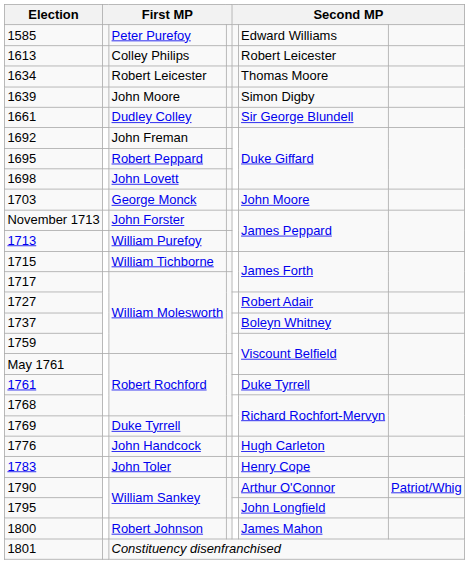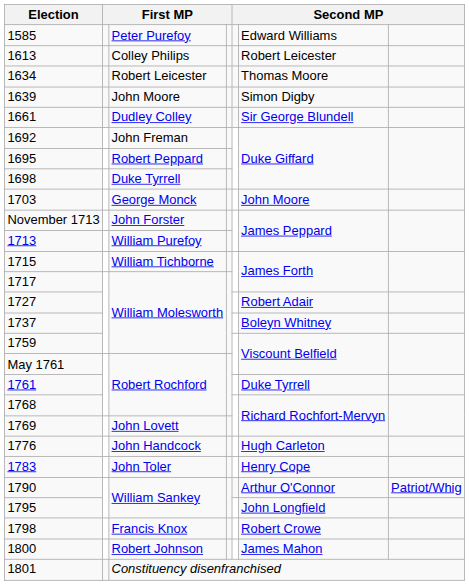1698 | column 3: John Lovett -> Duke Tyrrell
1769 | column 3: Duke Tyrrell -> John Lovett
+ row: 1798 | Francis Knox | Robert Crowe
